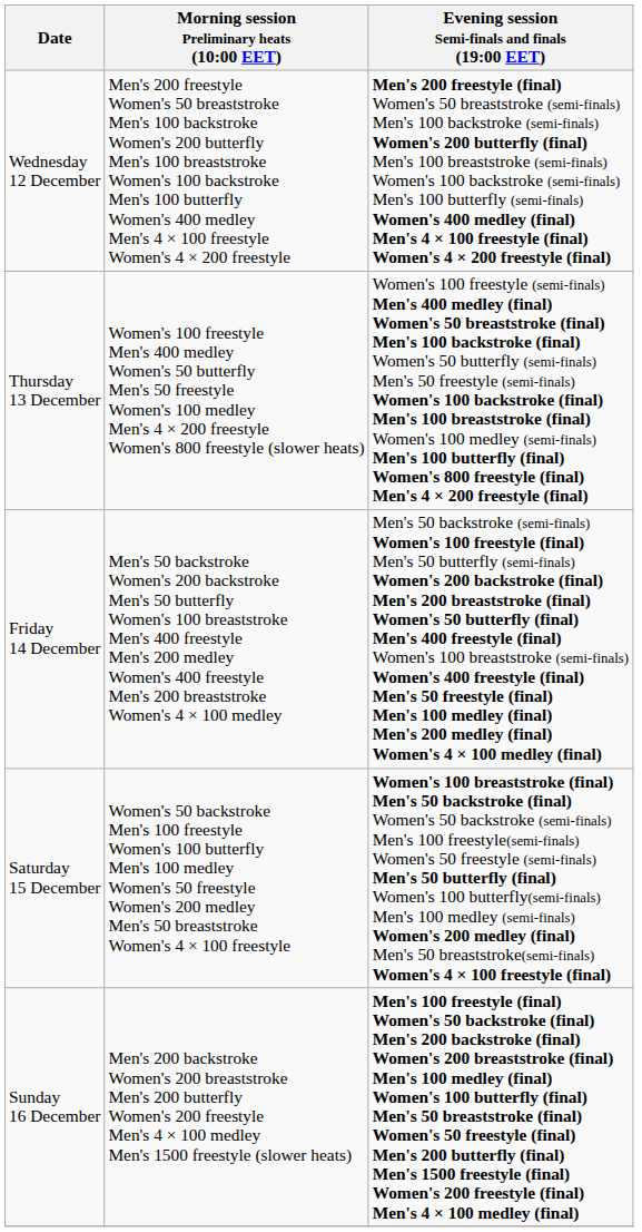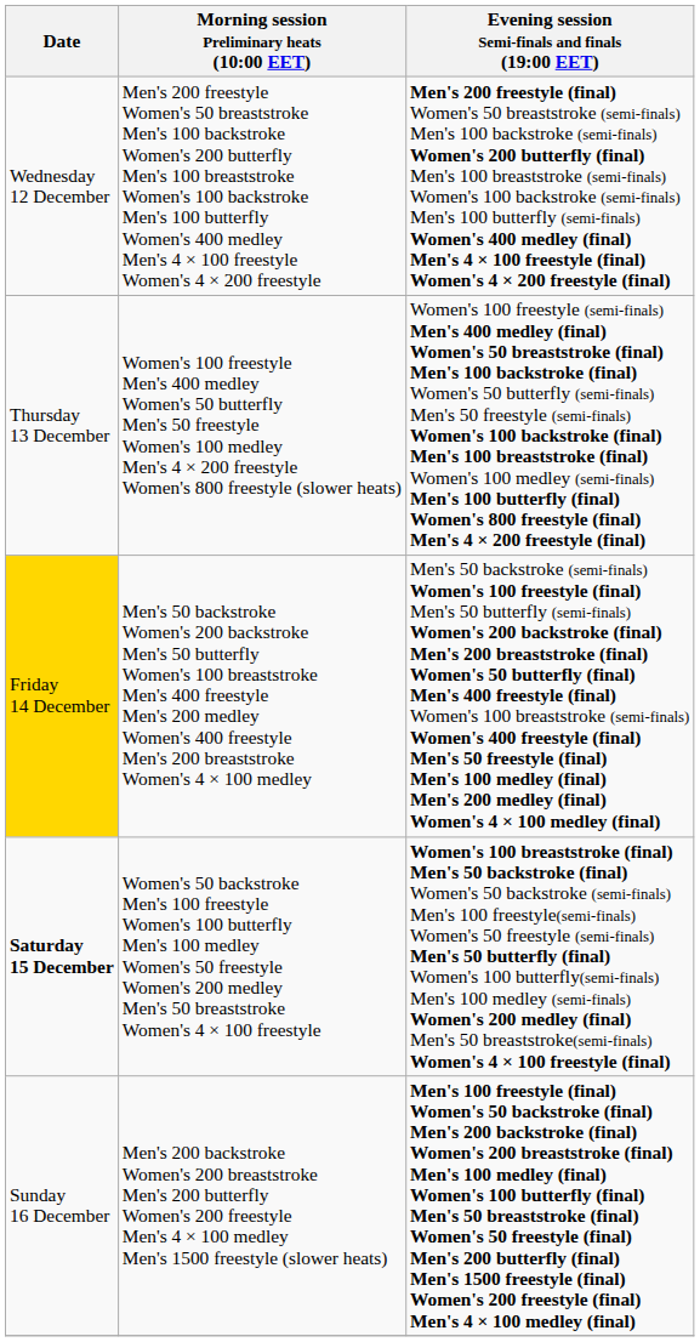Friday 14 December | Date: no background -> gold background
Saturday 15 December | Date: normal -> bold
